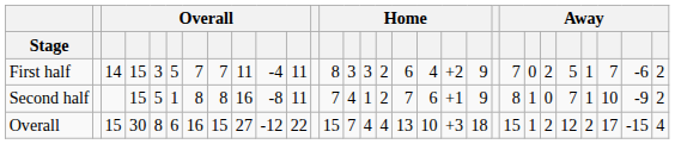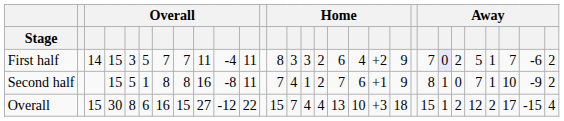First half | column 23: no background -> lavender background
